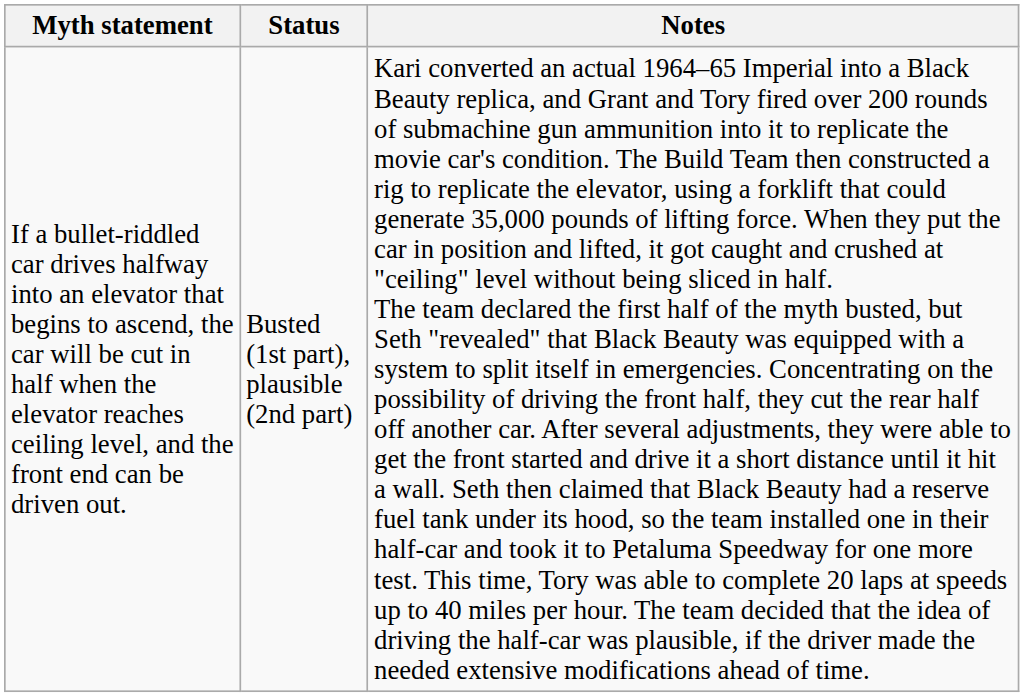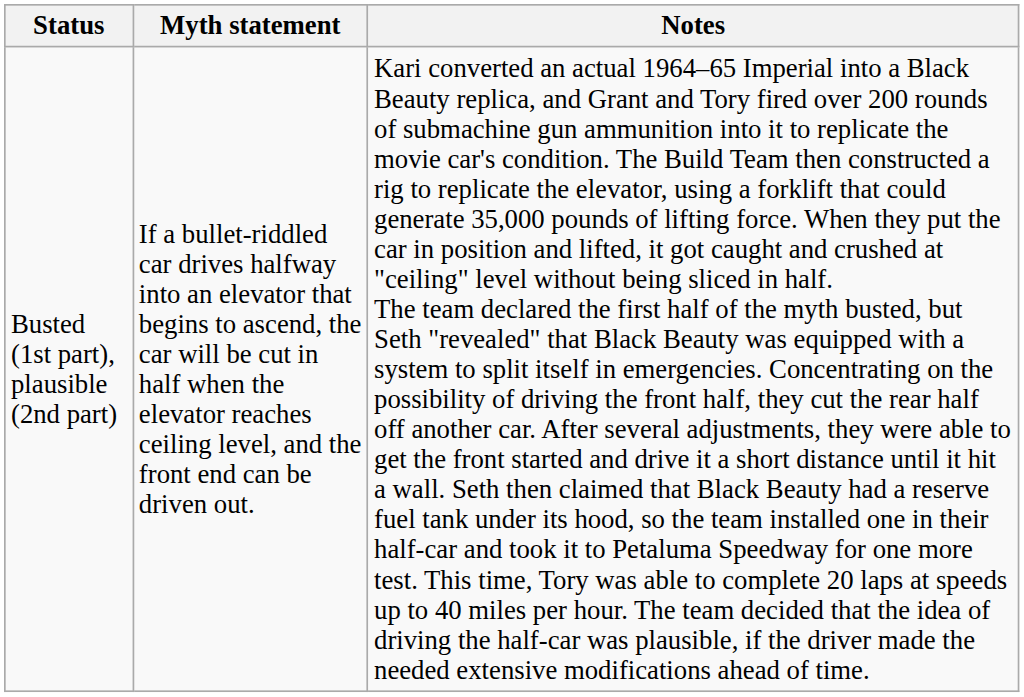columns swapped: Myth statement <-> Status
